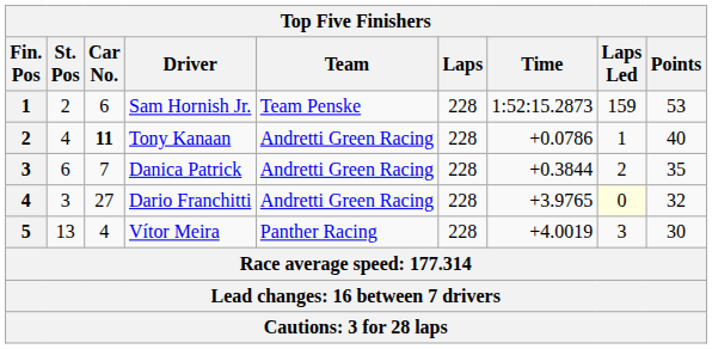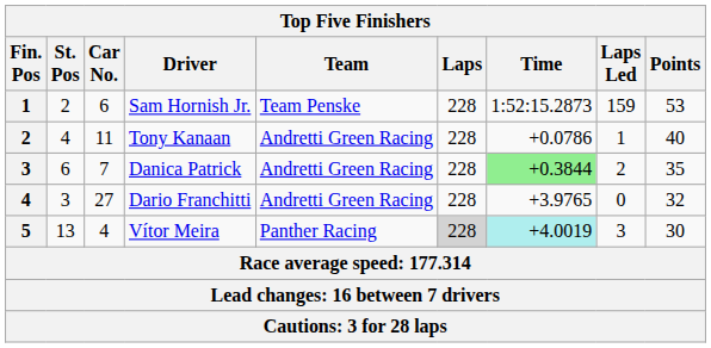Tony Kanaan | Car No.: bold -> normal
Danica Patrick | Time: no background -> lightgreen background
Dario Franchitti | Laps Led: lightyellow background -> no background
Vítor Meira | Laps: no background -> lightgrey background
Vítor Meira | Time: no background -> paleturquoise background
